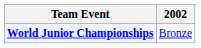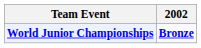World Junior Championships | 2002: normal -> bold
